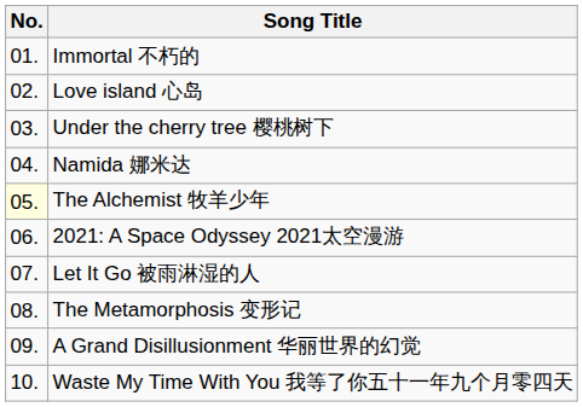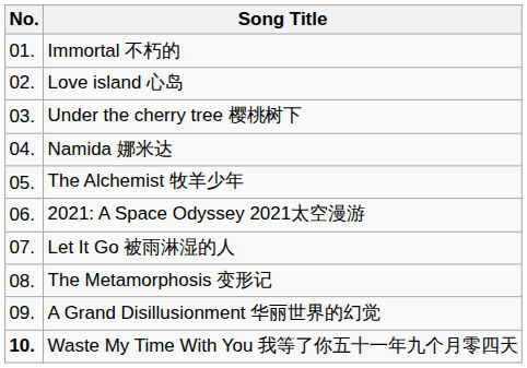The Alchemist 牧羊少年 | No.: lightyellow background -> no background
Waste My Time With You 我等了你五十一年九个月零四天 | No.: normal -> bold
